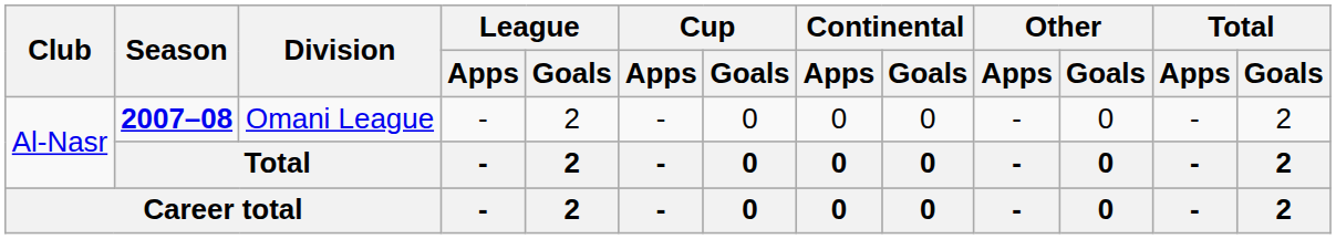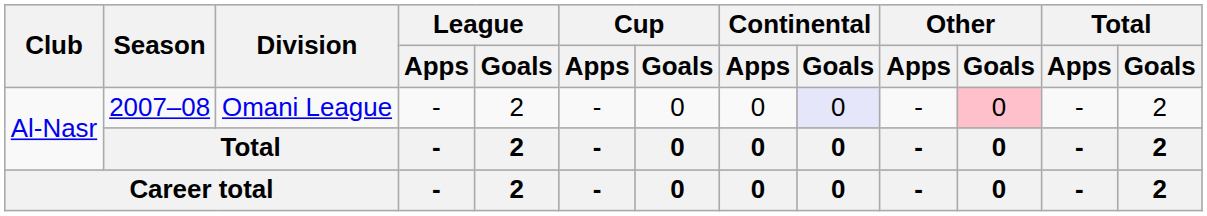Al-Nasr / Omani League | Season: bold -> normal
Al-Nasr / Omani League | Continental / Goals: no background -> lavender background
Al-Nasr / Omani League | Other / Goals: no background -> pink background
